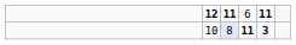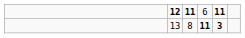row 2 | column 2: 10 -> 13
row 2 | column 3: lavender background -> no background
